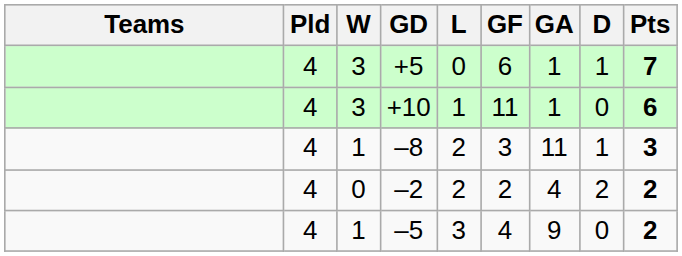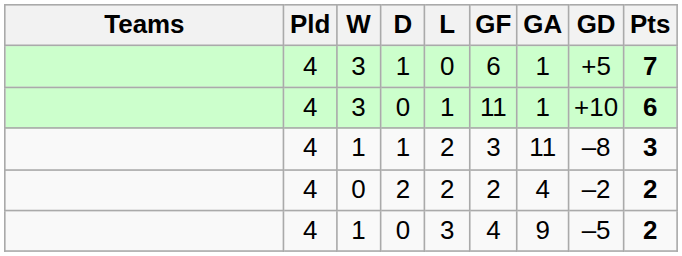columns swapped: D <-> GD
